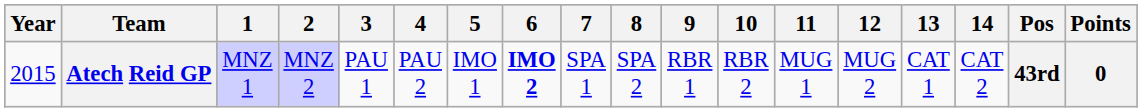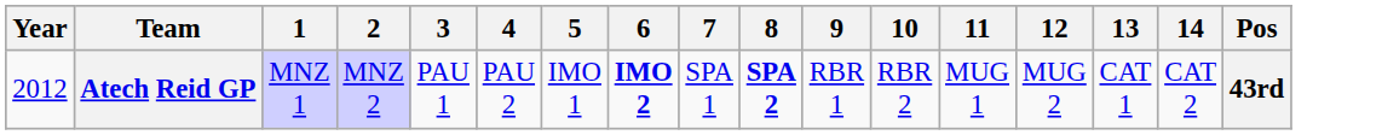- column: Points | 0
Atech Reid GP | Year: 2015 -> 2012
Atech Reid GP | 8: normal -> bold
